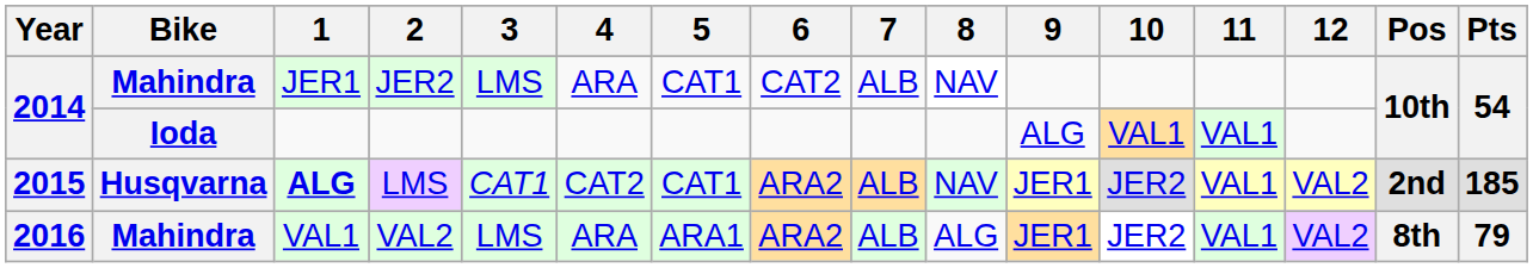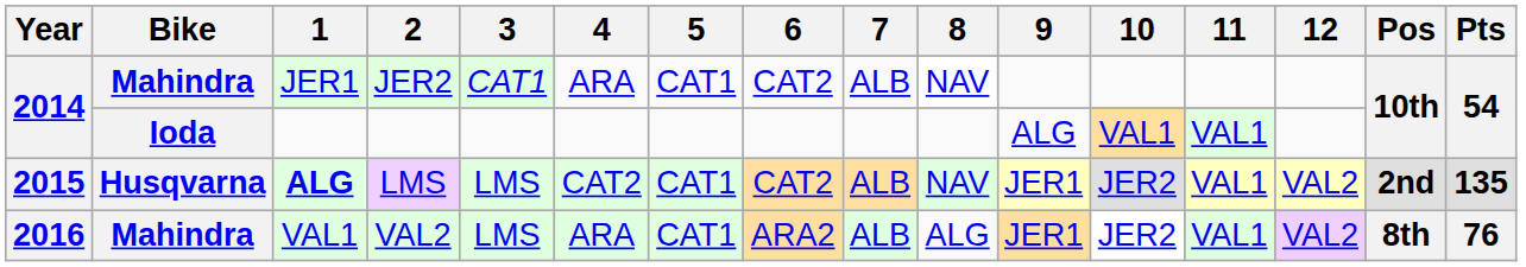row 2 | 3: LMS -> CAT1
row 4 | 3: CAT1 -> LMS
row 4 | 6: ARA2 -> CAT2
row 4 | Pts: 185 -> 135
row 5 | 5: ARA1 -> CAT1
row 5 | Pts: 79 -> 76
